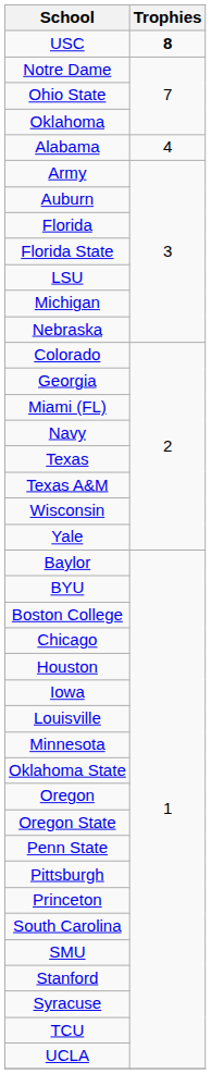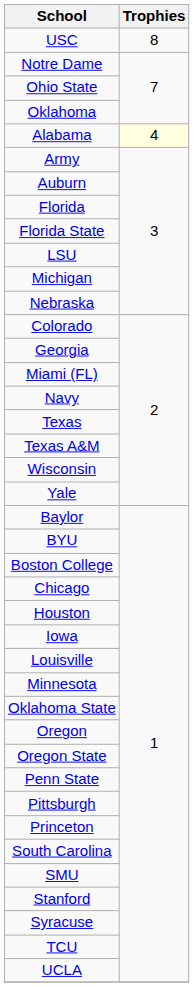USC | Trophies: bold -> normal
Alabama | Trophies: no background -> lightyellow background
